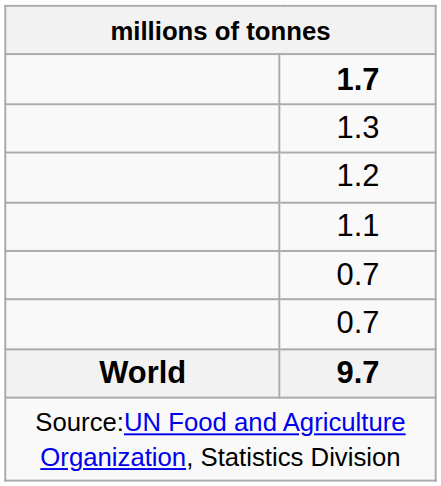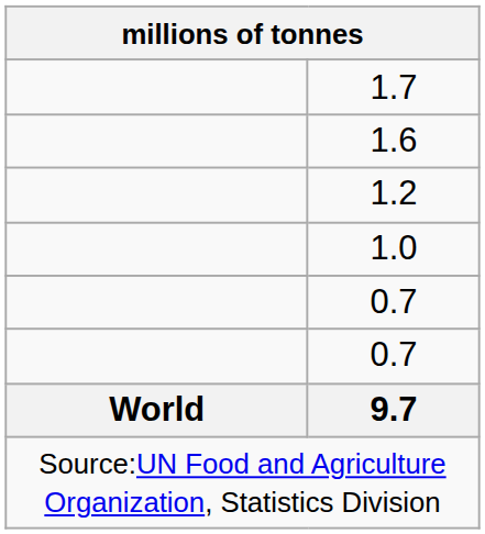row 2 | column 2: bold -> normal
row 3 | column 2: 1.3 -> 1.6
row 5 | column 2: 1.1 -> 1.0
